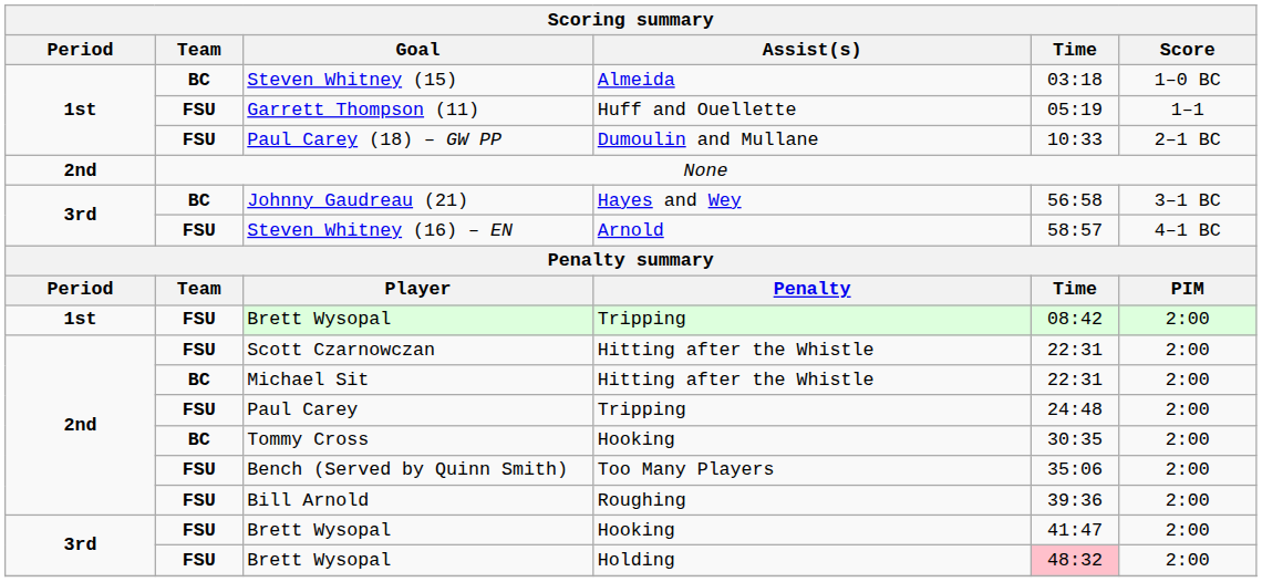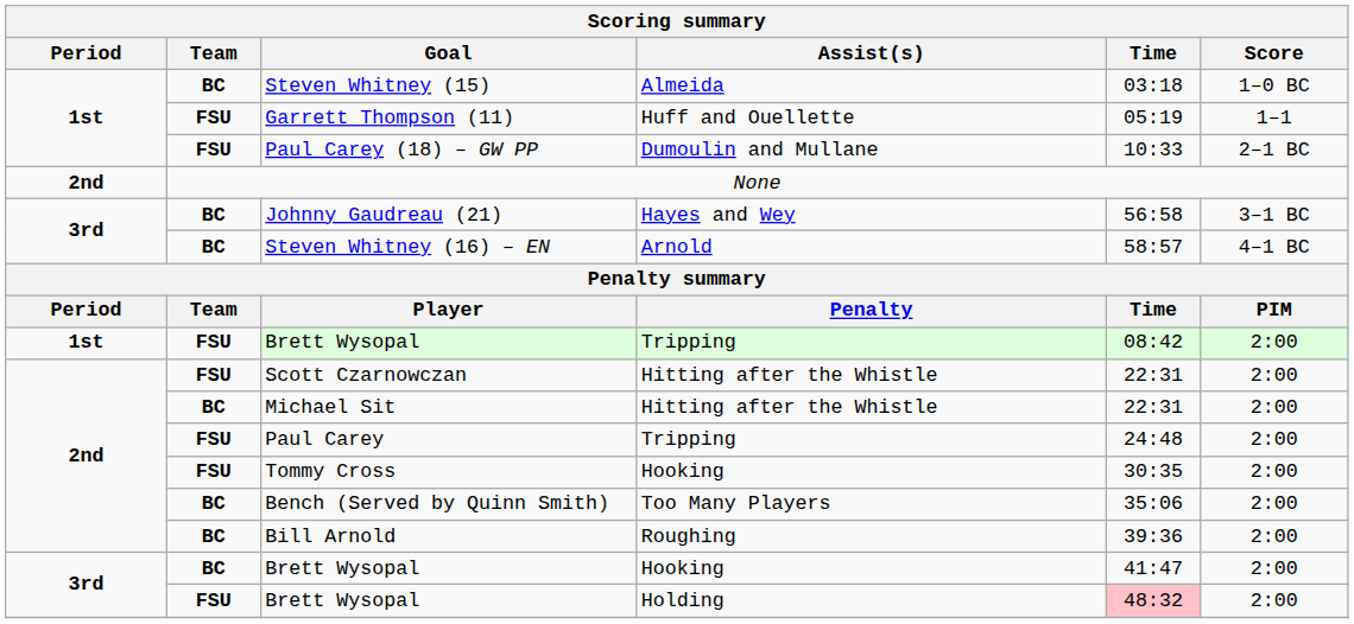Steven Whitney (16) – EN | Team: FSU -> BC
Tommy Cross | Team: BC -> FSU
Bench (Served by Quinn Smith) | Team: FSU -> BC
Bill Arnold | Team: FSU -> BC
Brett Wysopal / Hooking | Team: FSU -> BC
